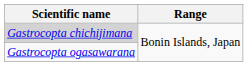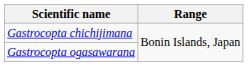Gastrocopta chichijimana | Scientific name: lightgrey background -> no background
